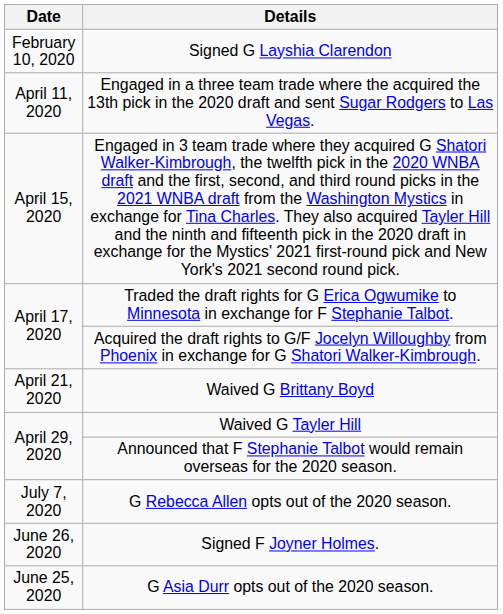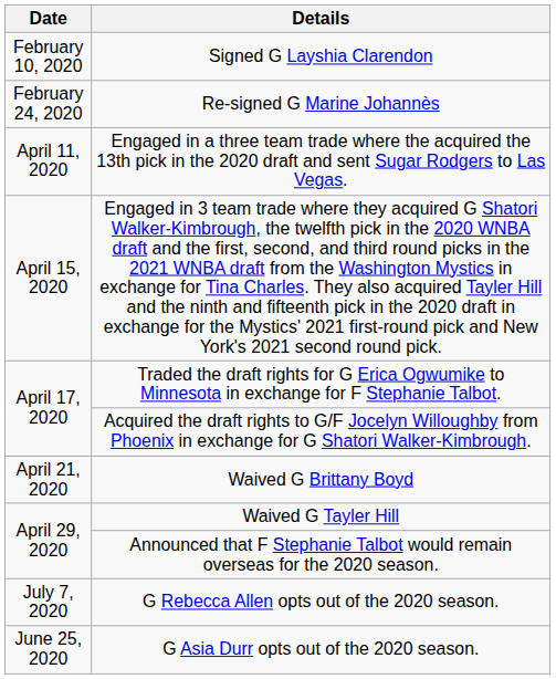+ row: February 24, 2020 | Re-signed G Marine Johannès
- row: June 26, 2020 | Signed F Joyner Holmes.
